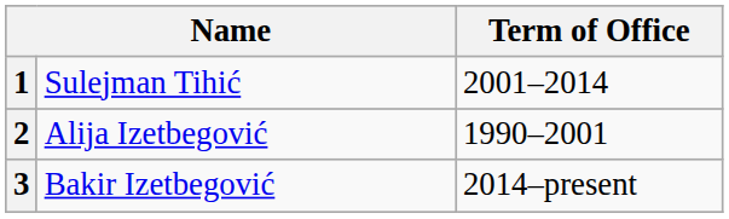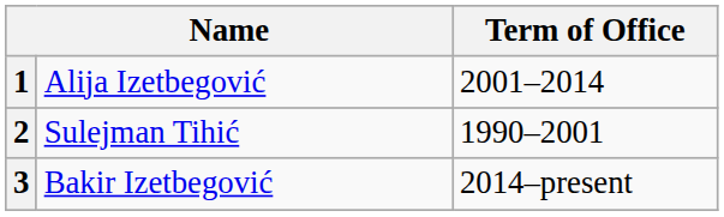1 | column 2: Sulejman Tihić -> Alija Izetbegović
2 | column 2: Alija Izetbegović -> Sulejman Tihić
